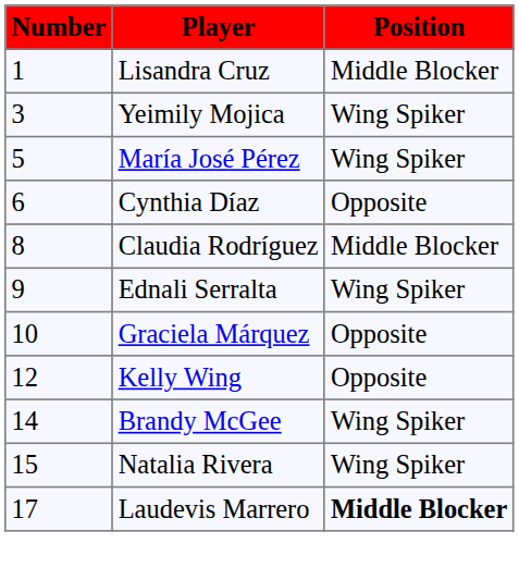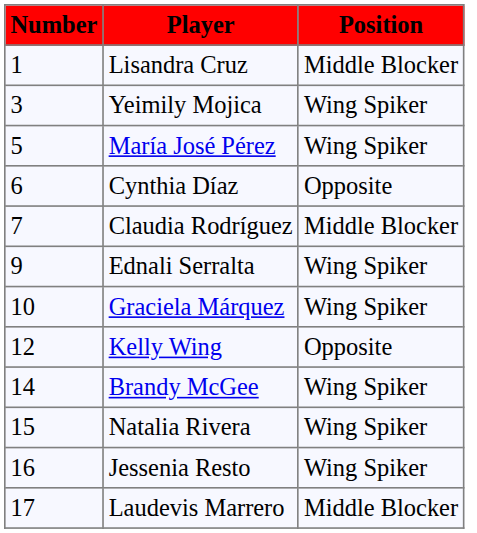Claudia Rodríguez | Number: 8 -> 7
Graciela Márquez | Position: Opposite -> Wing Spiker
+ row: 16 | Jessenia Resto | Wing Spiker
Laudevis Marrero | Position: bold -> normal
